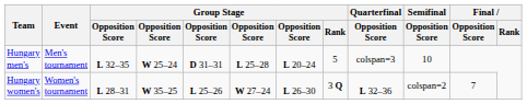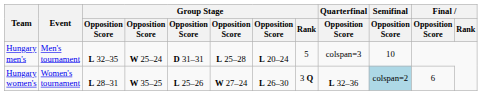Hungary women's | Semifinal / Opposition Score: no background -> lightblue background
Hungary women's | Final / Opposition Score: 7 -> 6
